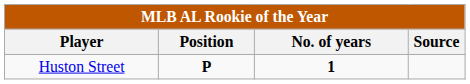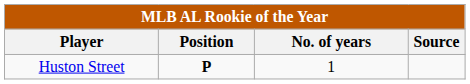Huston Street | No. of years: bold -> normal
